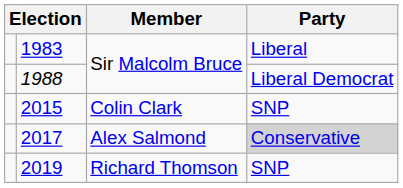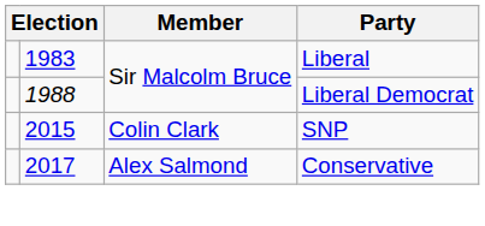2017 | Party: lightgrey background -> no background
- row: 2019 | Richard Thomson | SNP
